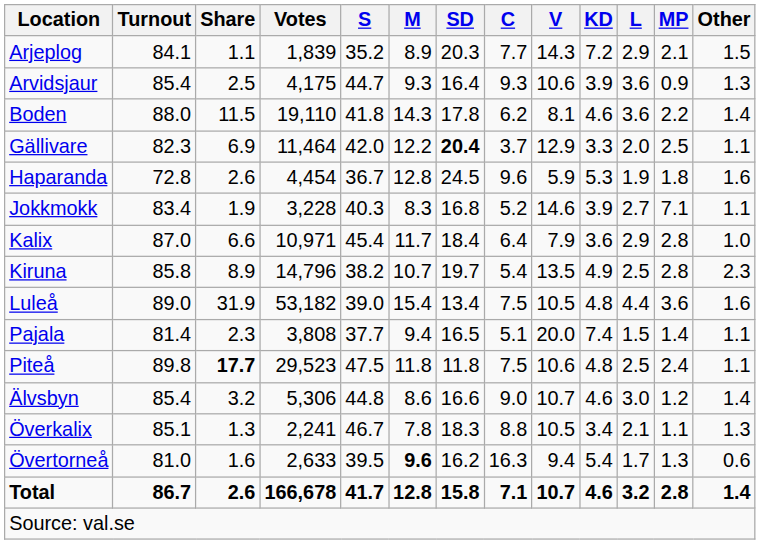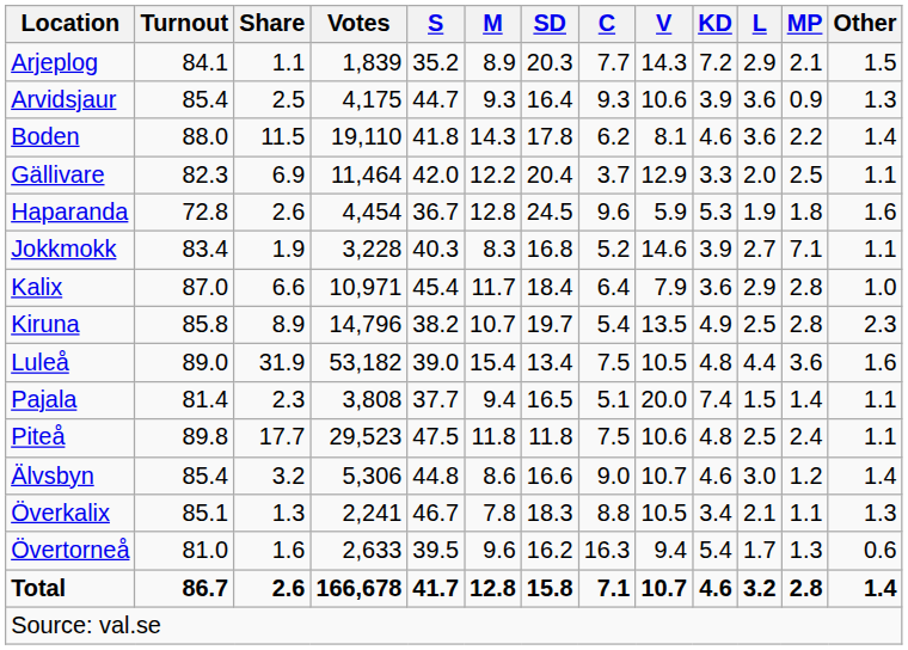Gällivare | SD: bold -> normal
Piteå | Share: bold -> normal
Övertorneå | M: bold -> normal
